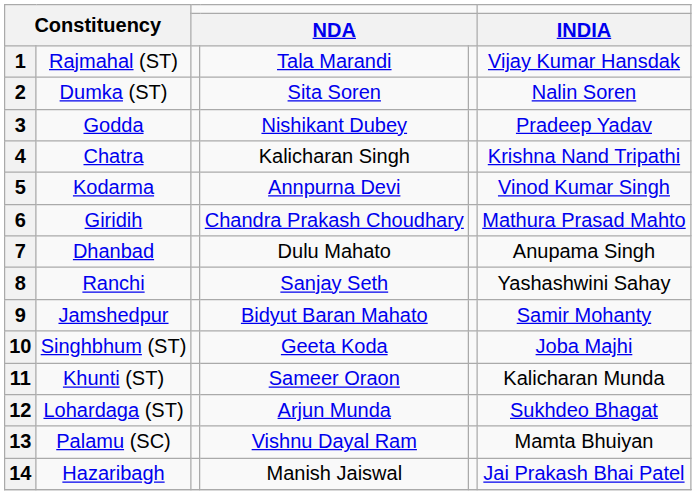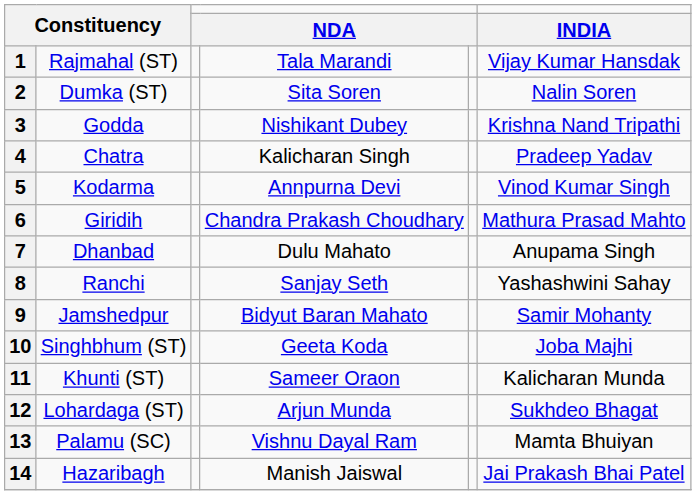3 | column 6: Pradeep Yadav -> Krishna Nand Tripathi
4 | column 6: Krishna Nand Tripathi -> Pradeep Yadav
